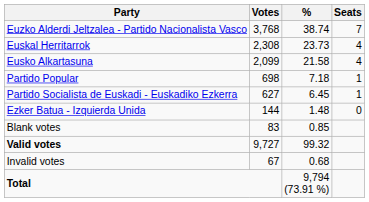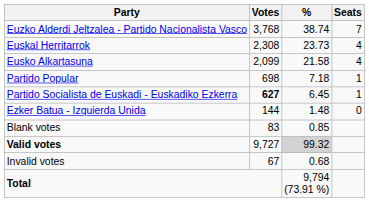Partido Socialista de Euskadi - Euskadiko Ezkerra | Votes: normal -> bold
Valid votes | %: no background -> lightgrey background
